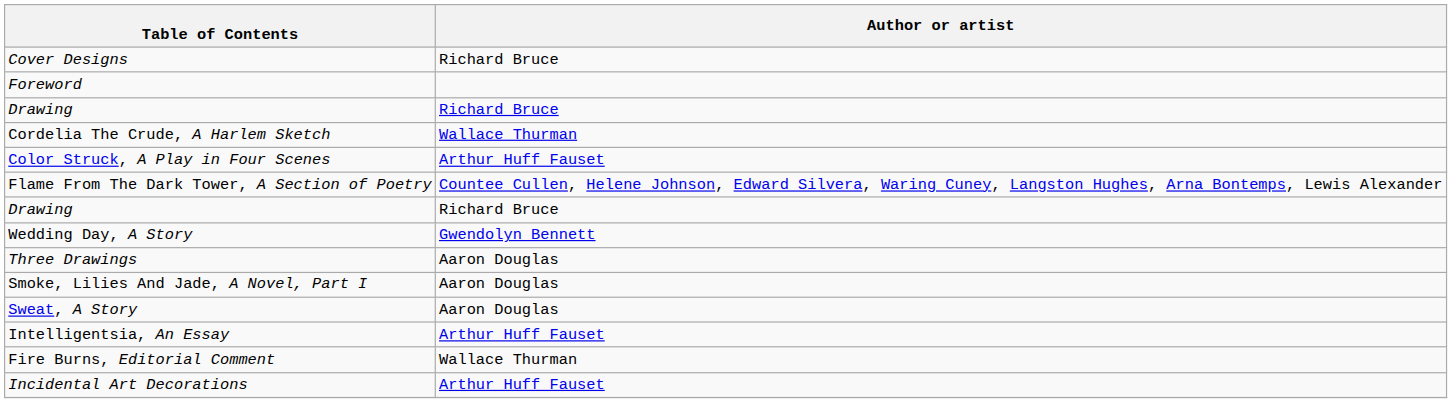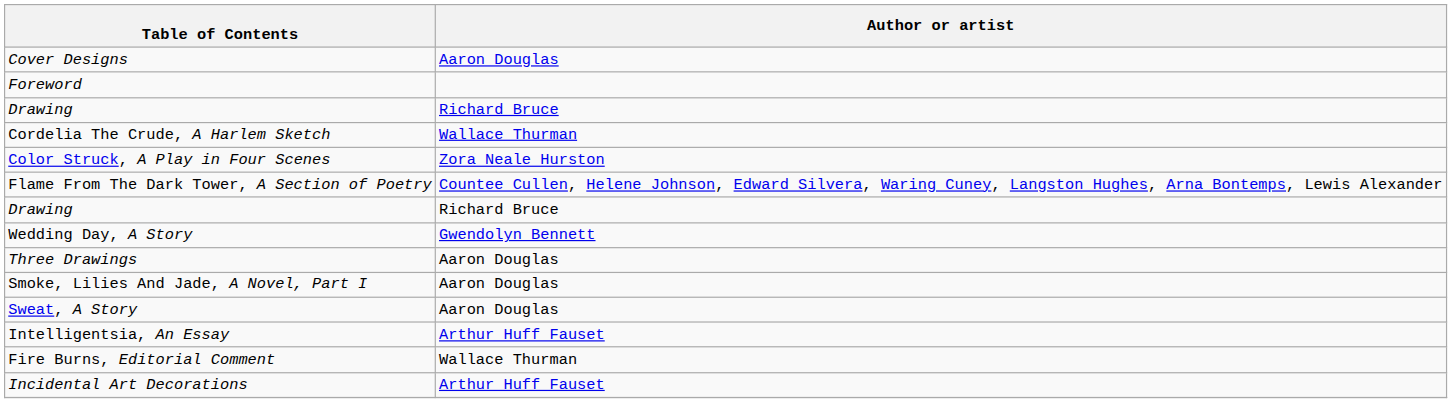row 2 | Author or artist: Richard Bruce -> Aaron Douglas
row 6 | Author or artist: Arthur Huff Fauset -> Zora Neale Hurston
